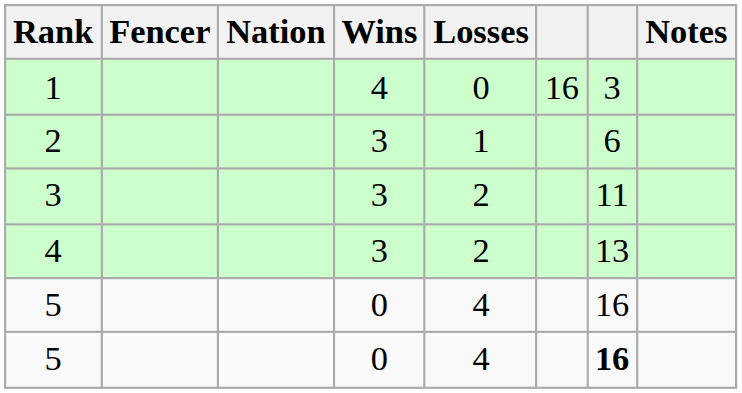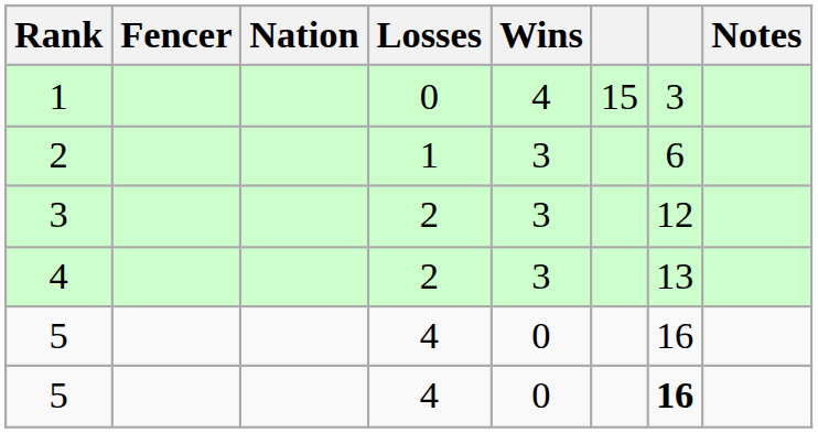columns swapped: Wins <-> Losses
row 2 | column 6: 16 -> 15
row 4 | column 7: 11 -> 12
